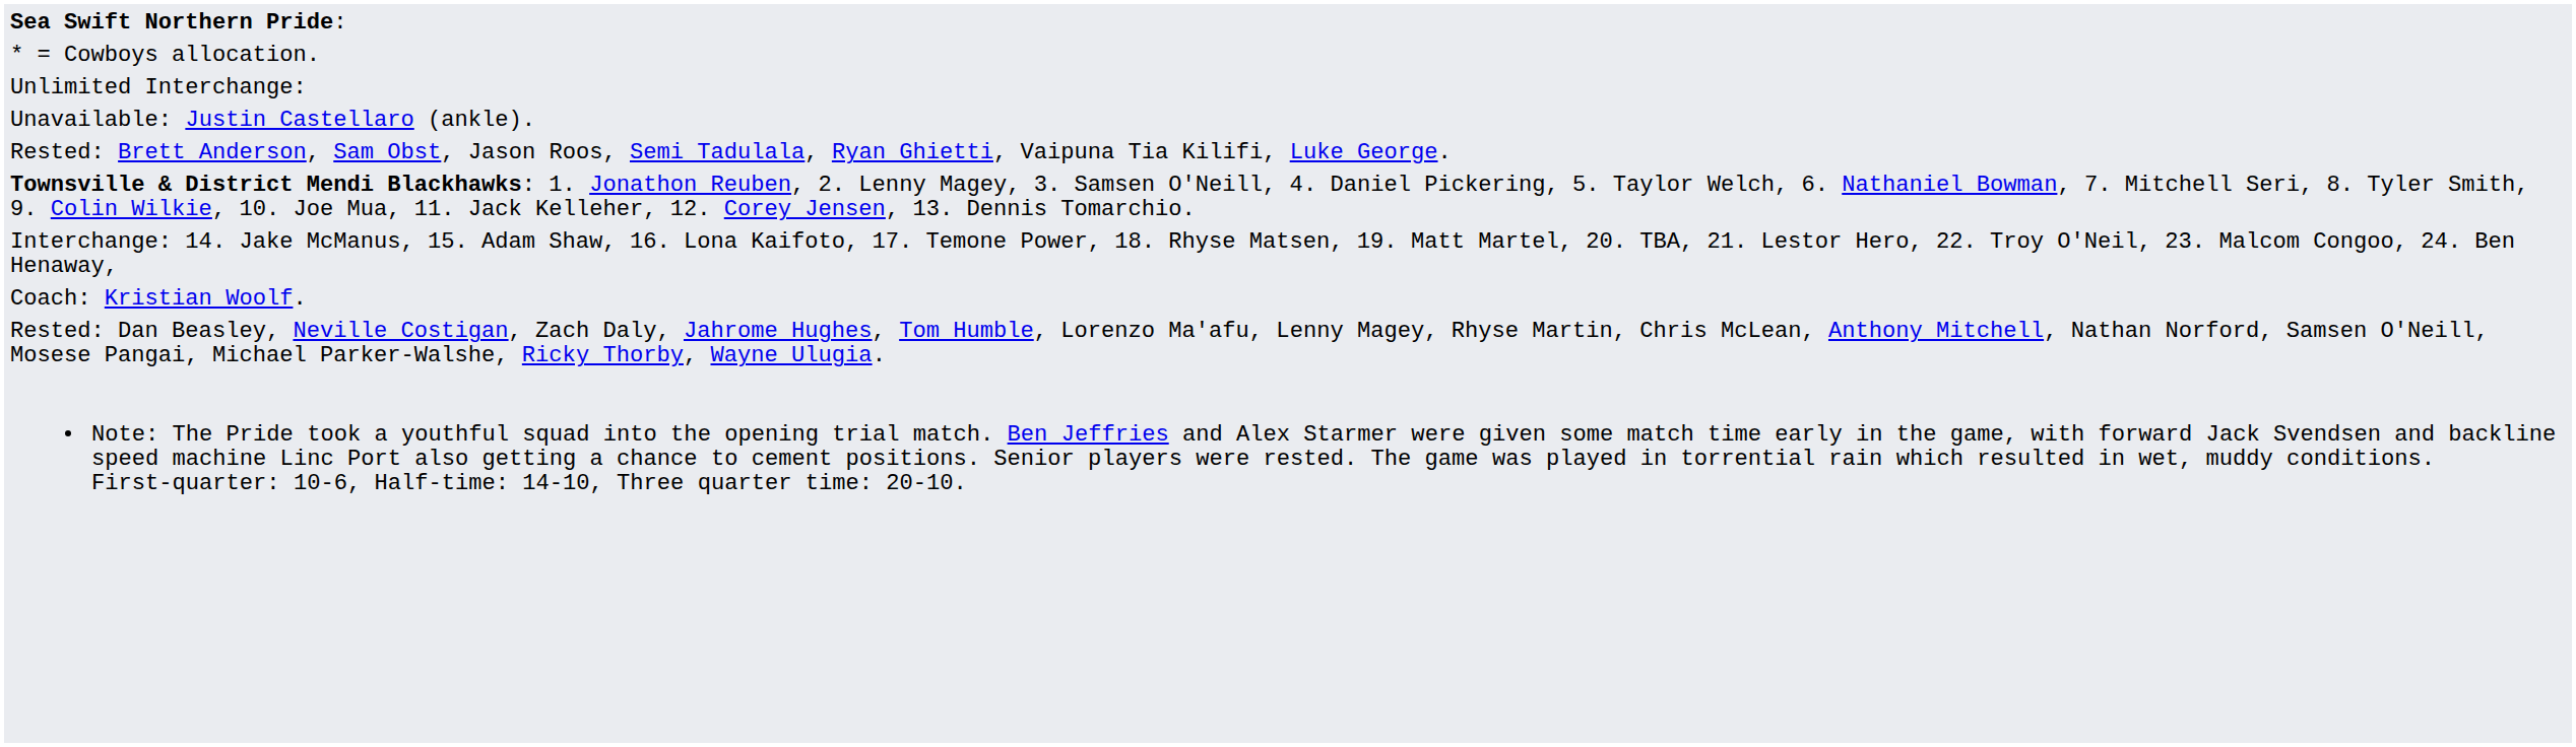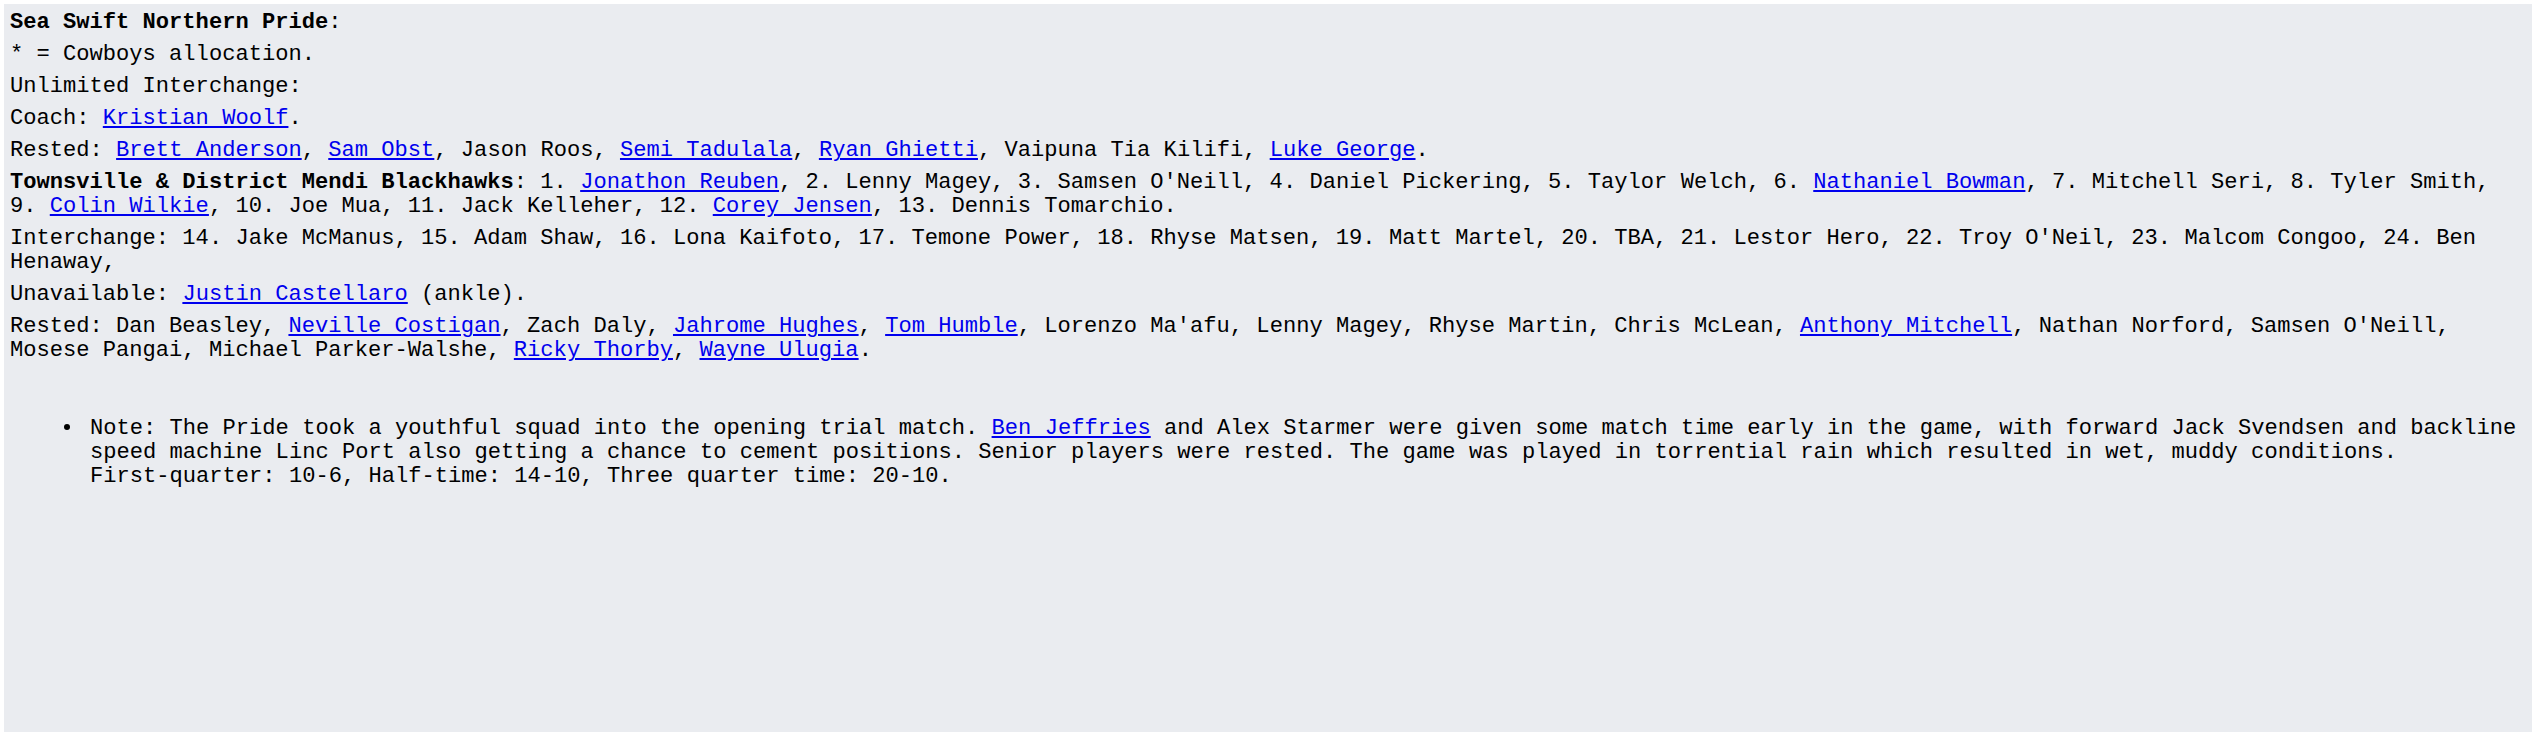row 4 | column 1: Unavailable: Justin Castellaro (ankle). -> Coach: Kristian Woolf.
row 8 | column 1: Coach: Kristian Woolf. -> Unavailable: Justin Castellaro (ankle).
